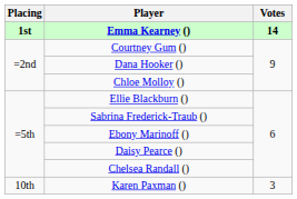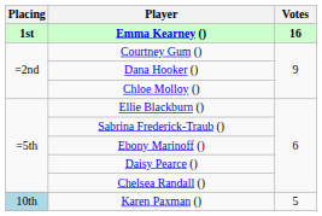Emma Kearney () | Votes: 14 -> 16
Karen Paxman () | Placing: no background -> lightblue background
Karen Paxman () | Votes: 3 -> 5
